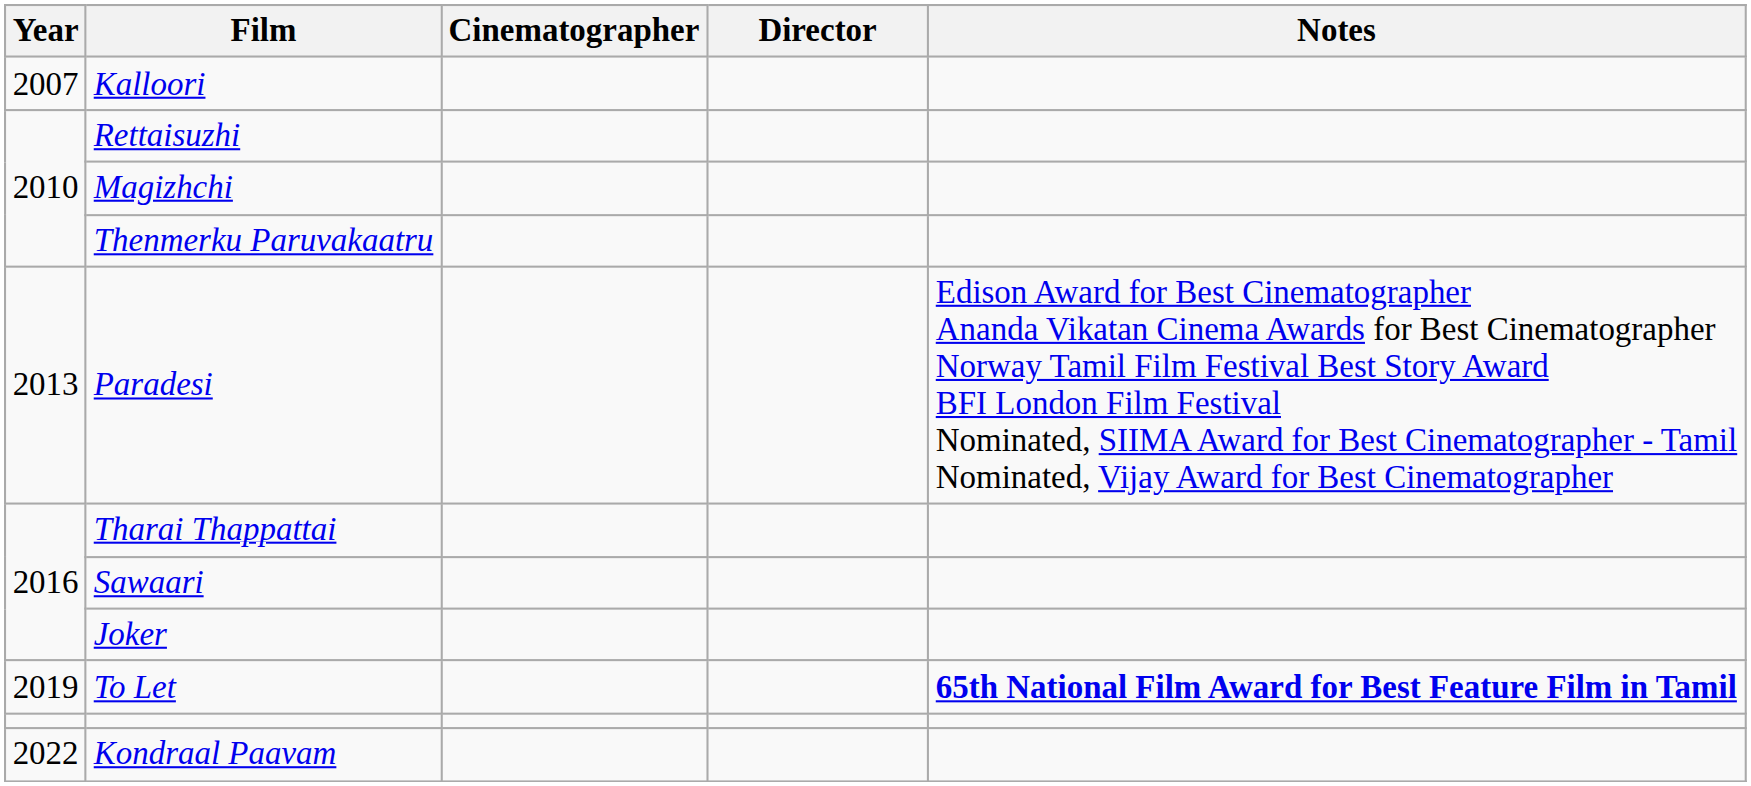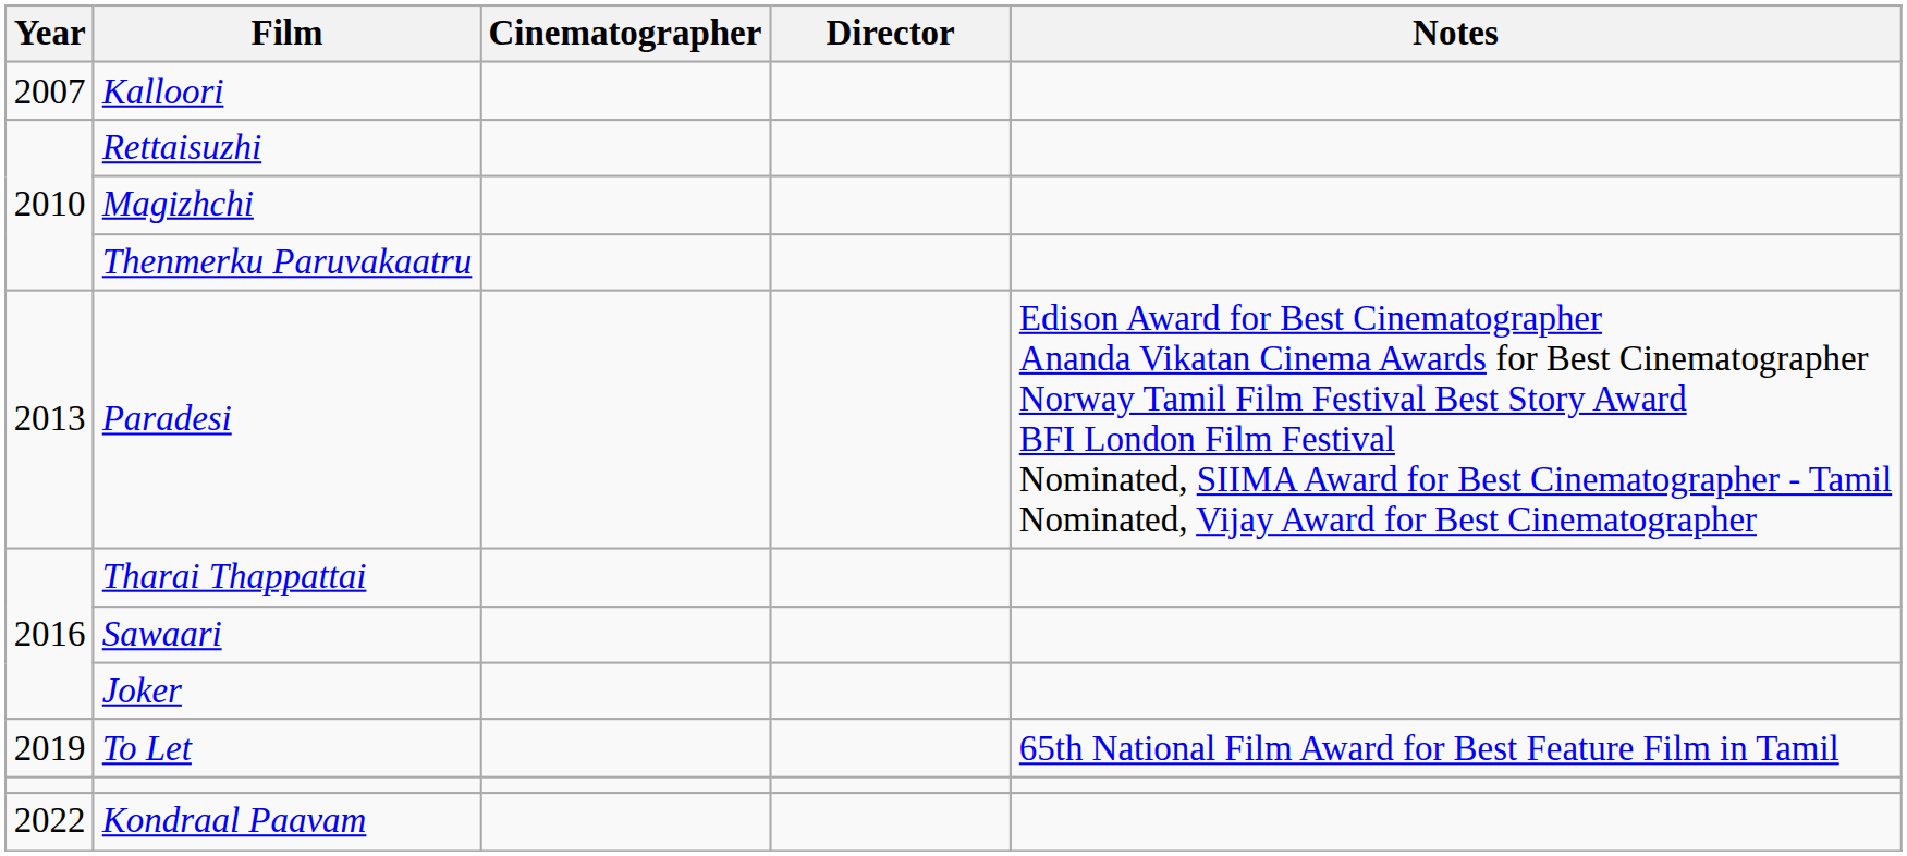To Let | Notes: bold -> normal
